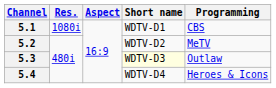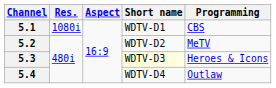5.3 | Programming: Outlaw -> Heroes & Icons
5.4 | Programming: Heroes & Icons -> Outlaw
